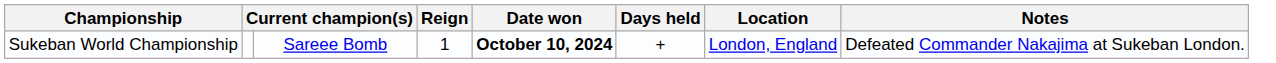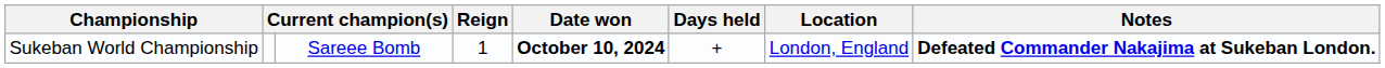Sukeban World Championship | Notes: normal -> bold
